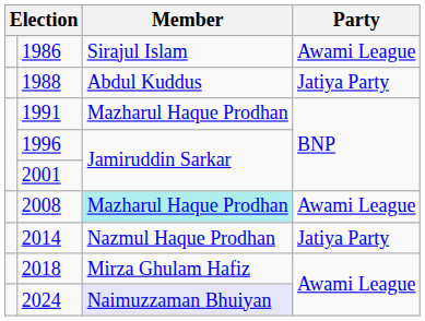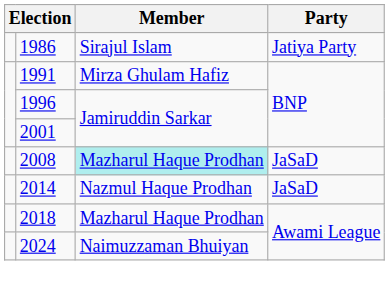1986 | Party: Awami League -> Jatiya Party
- row: 1988 | Abdul Kuddus | Jatiya Party
1991 | Member: Mazharul Haque Prodhan -> Mirza Ghulam Hafiz
2008 | Party: Awami League -> JaSaD
2014 | Party: Jatiya Party -> JaSaD
2018 | Member: Mirza Ghulam Hafiz -> Mazharul Haque Prodhan
2024 | Member: lavender background -> no background
